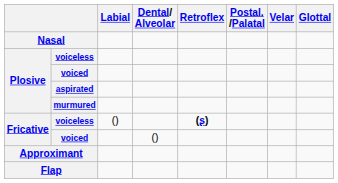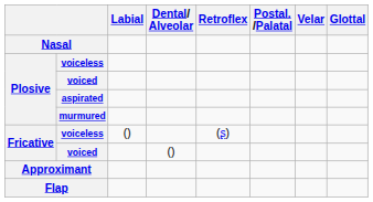Fricative / voiceless | Retroflex: bold -> normal
